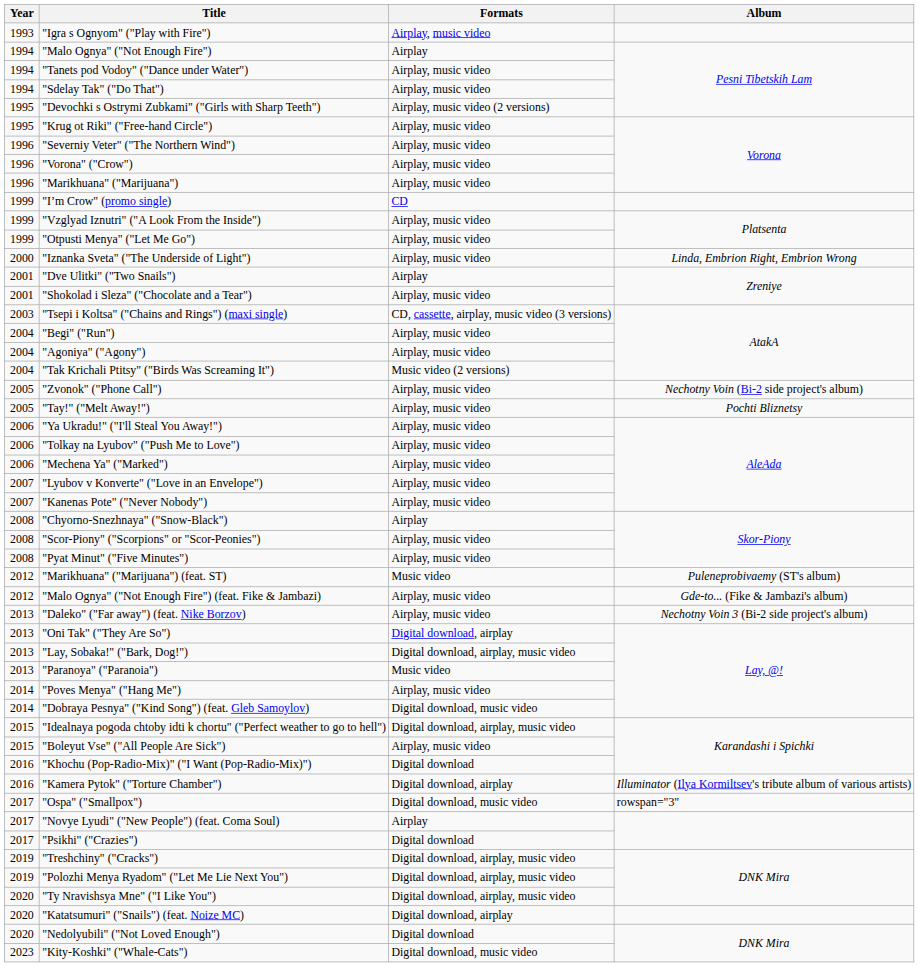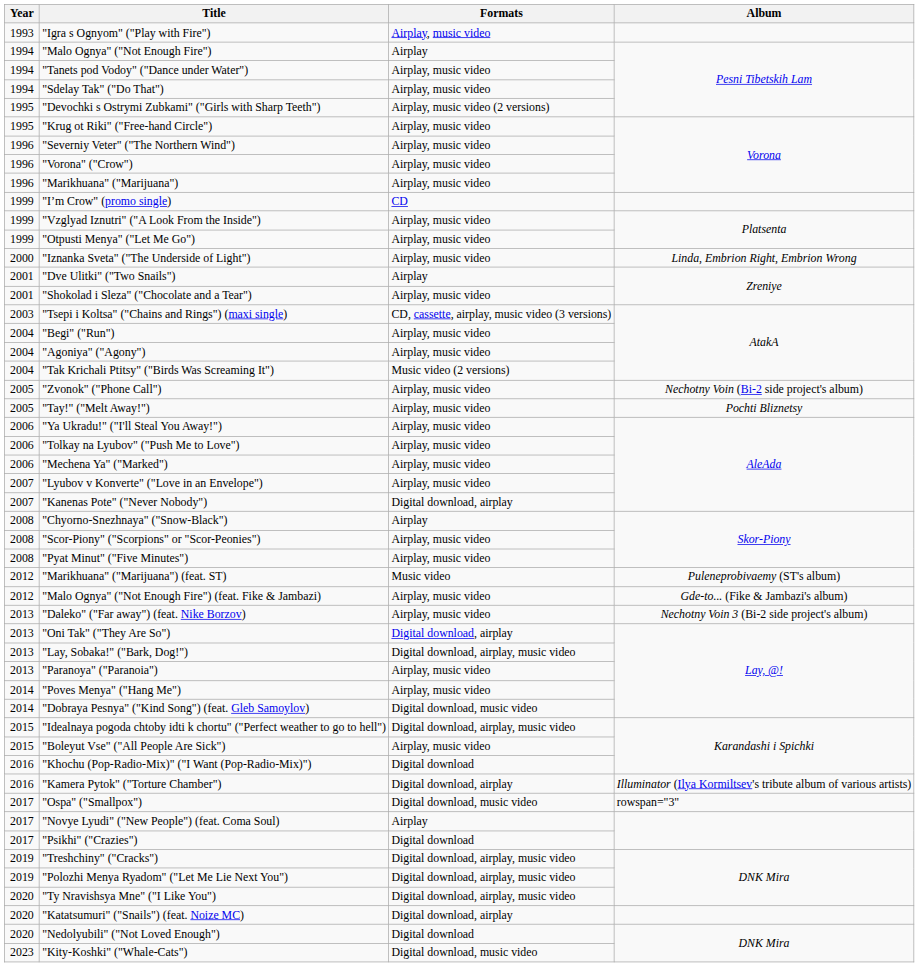"Kanenas Pote" ("Never Nobody") | Formats: Airplay, music video -> Digital download, airplay
"Paranoya" ("Paranoia") | Formats: Music video -> Airplay, music video
